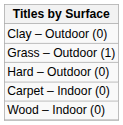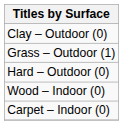row 5 | column 1: Carpet – Indoor (0) -> Wood – Indoor (0)
row 6 | column 1: Wood – Indoor (0) -> Carpet – Indoor (0)
